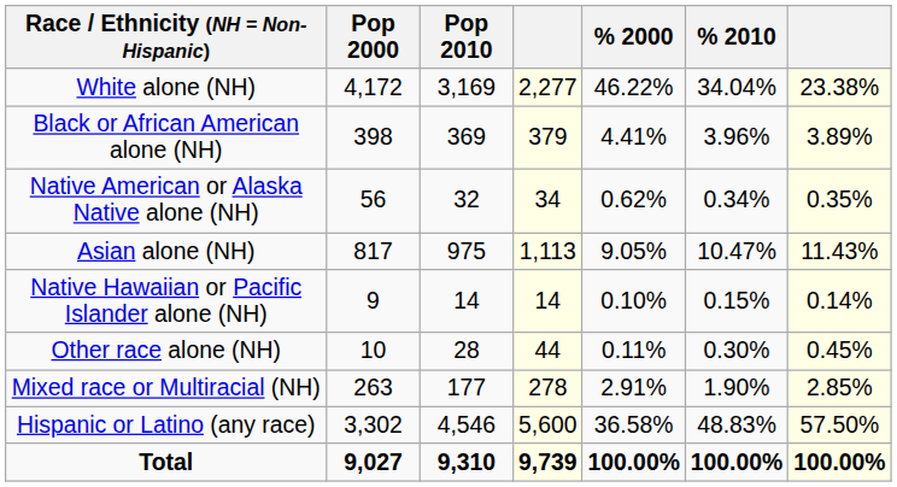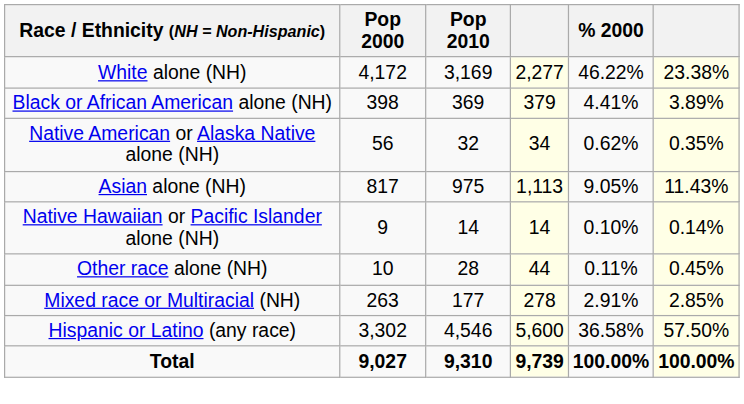- column: % 2010 | 34.04% | 3.96% | 0.34% | 10.47% | 0.15% | 0.30% | 1.90% | 48.83% | 100.00%
